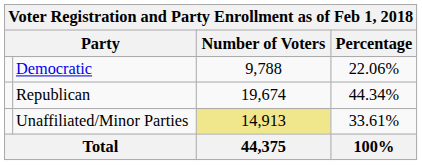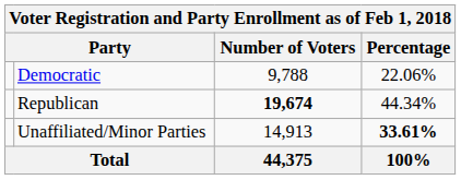Republican | Number of Voters: normal -> bold
Unaffiliated/Minor Parties | Number of Voters: khaki background -> no background
Unaffiliated/Minor Parties | Percentage: normal -> bold
